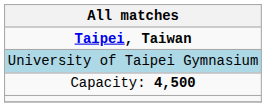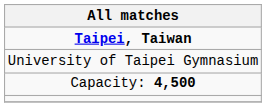row 3 | Taipei, Taiwan: lightblue background -> no background
